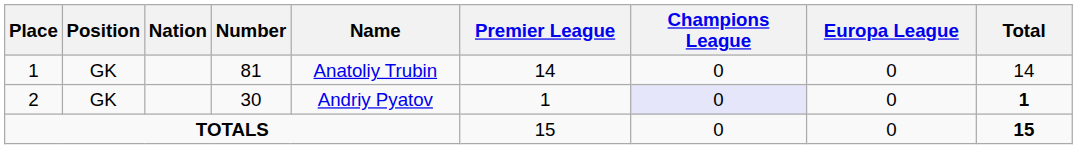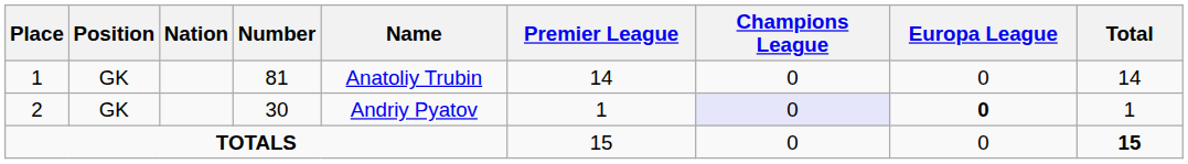2 | Europa League: normal -> bold
2 | Total: bold -> normal
